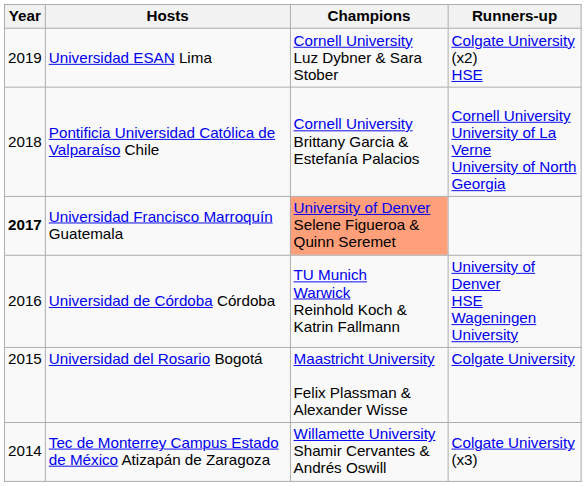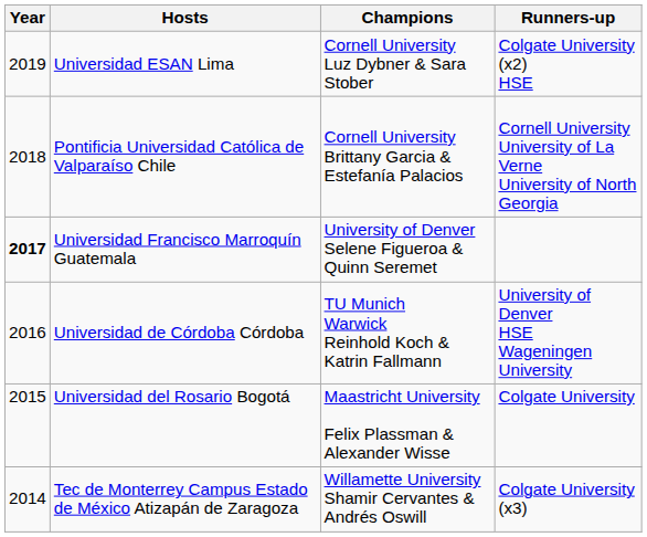Universidad Francisco Marroquín Guatemala | Champions: lightsalmon background -> no background
